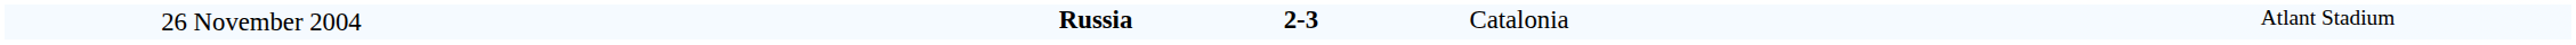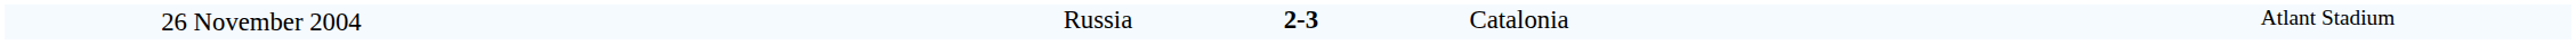Russia | column 2: bold -> normal
